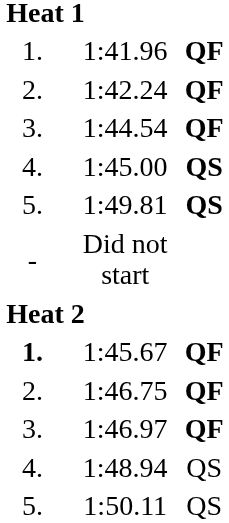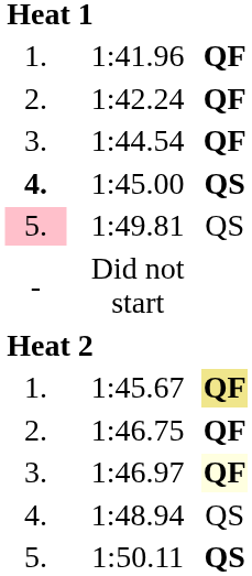1:45.00 | column 1: normal -> bold
1:49.81 | column 1: no background -> pink background
1:49.81 | column 3: bold -> normal
1:45.67 | column 1: bold -> normal
1:45.67 | column 3: no background -> khaki background
1:46.97 | column 3: no background -> lightyellow background
1:50.11 | column 3: normal -> bold
